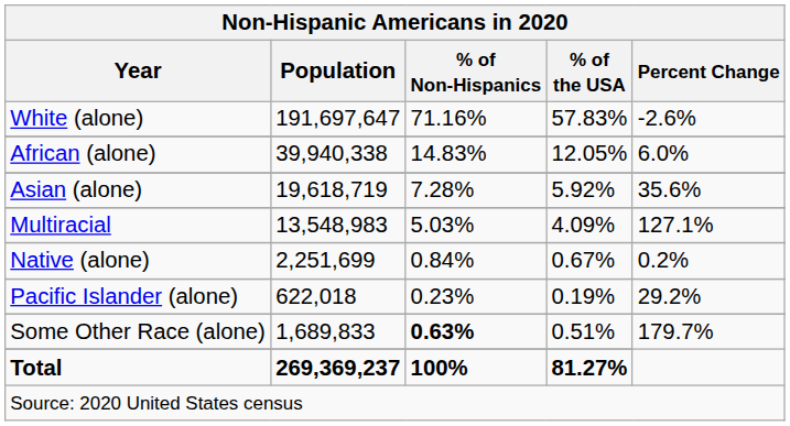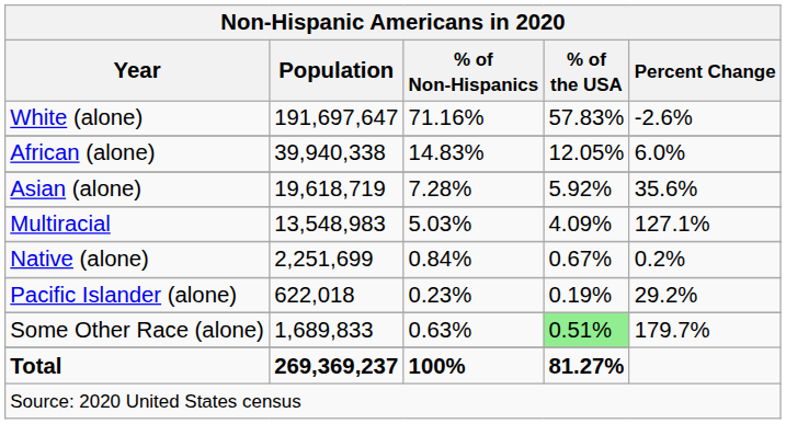Some Other Race (alone) | % of Non-Hispanics: bold -> normal
Some Other Race (alone) | % of the USA: no background -> lightgreen background
